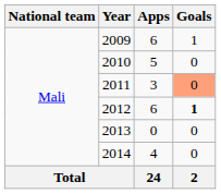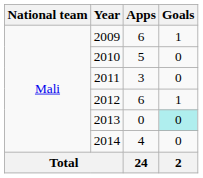2011 | Goals: lightsalmon background -> no background
2012 | Goals: bold -> normal
2013 | Goals: no background -> paleturquoise background
